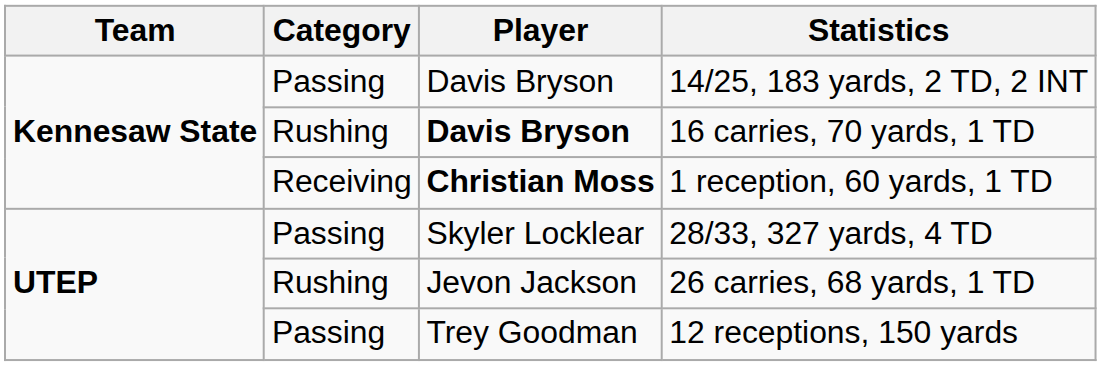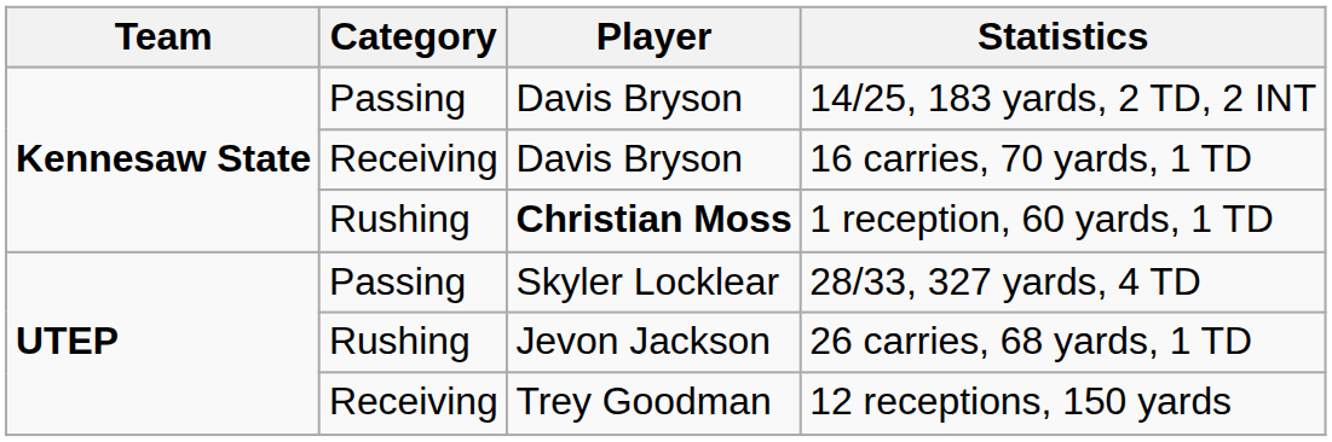16 carries, 70 yards, 1 TD | Category: Rushing -> Receiving
16 carries, 70 yards, 1 TD | Player: bold -> normal
1 reception, 60 yards, 1 TD | Category: Receiving -> Rushing
12 receptions, 150 yards | Category: Passing -> Receiving
